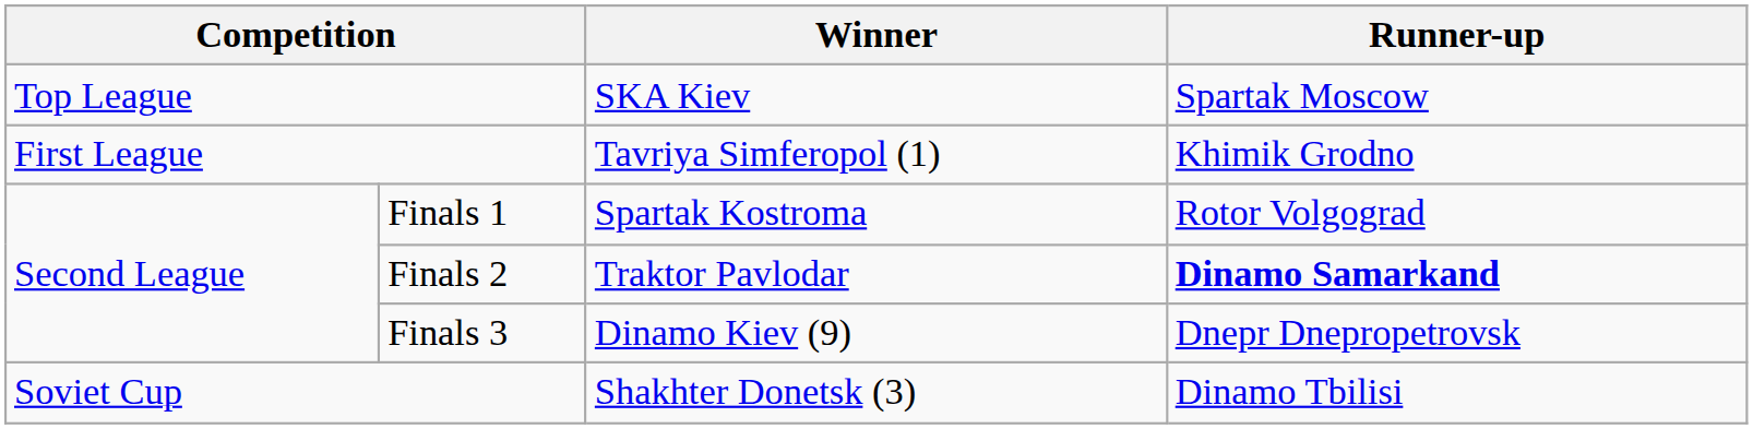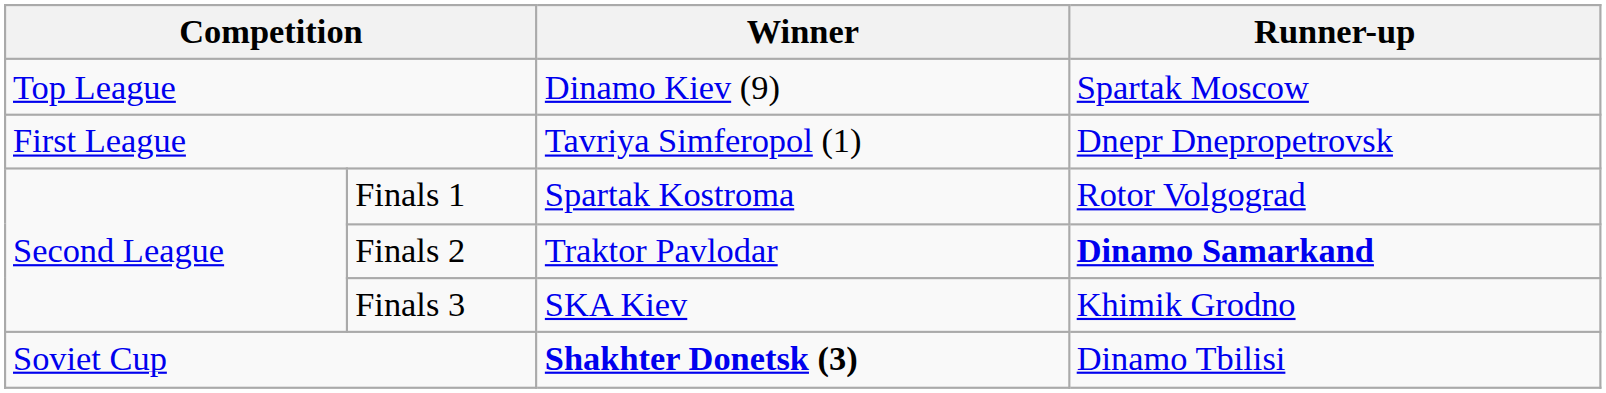Top League | Winner: SKA Kiev -> Dinamo Kiev (9)
First League | Runner-up: Khimik Grodno -> Dnepr Dnepropetrovsk
Finals 3 | Winner: Dinamo Kiev (9) -> SKA Kiev
Finals 3 | Runner-up: Dnepr Dnepropetrovsk -> Khimik Grodno
Soviet Cup | Winner: normal -> bold
